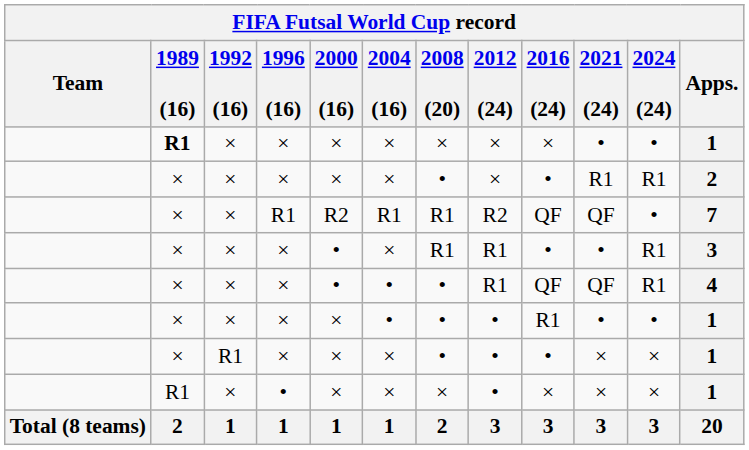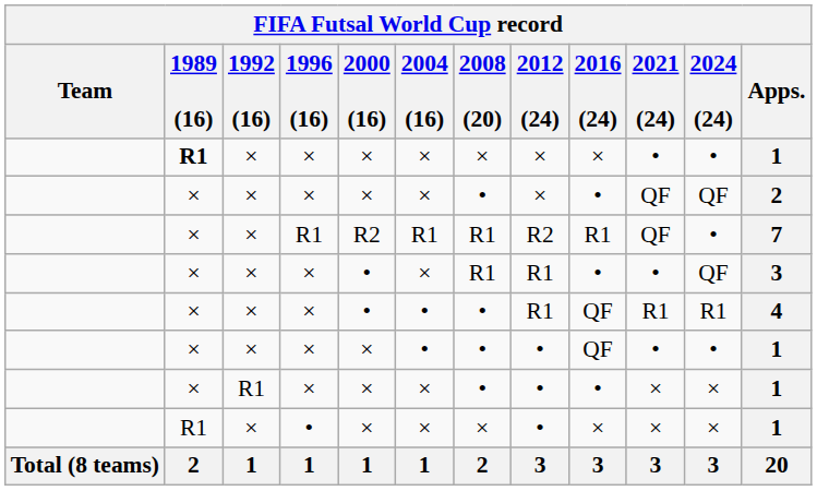row 4 | 2021 (24): R1 -> QF
row 4 | 2024 (24): R1 -> QF
row 5 | 2016 (24): QF -> R1
row 6 | 2024 (24): R1 -> QF
row 7 | 2021 (24): QF -> R1
row 8 | 2016 (24): R1 -> QF
